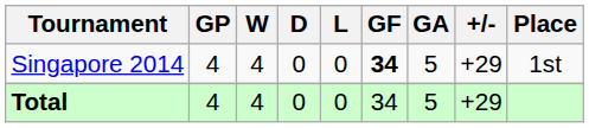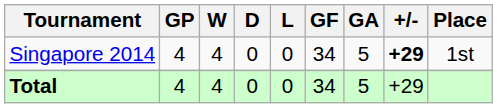Singapore 2014 | GF: bold -> normal
Singapore 2014 | +/-: normal -> bold
